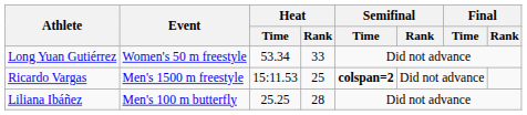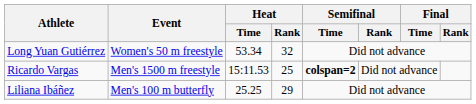Long Yuan Gutiérrez | Heat / Rank: 33 -> 32
Liliana Ibáñez | Heat / Rank: 28 -> 29
